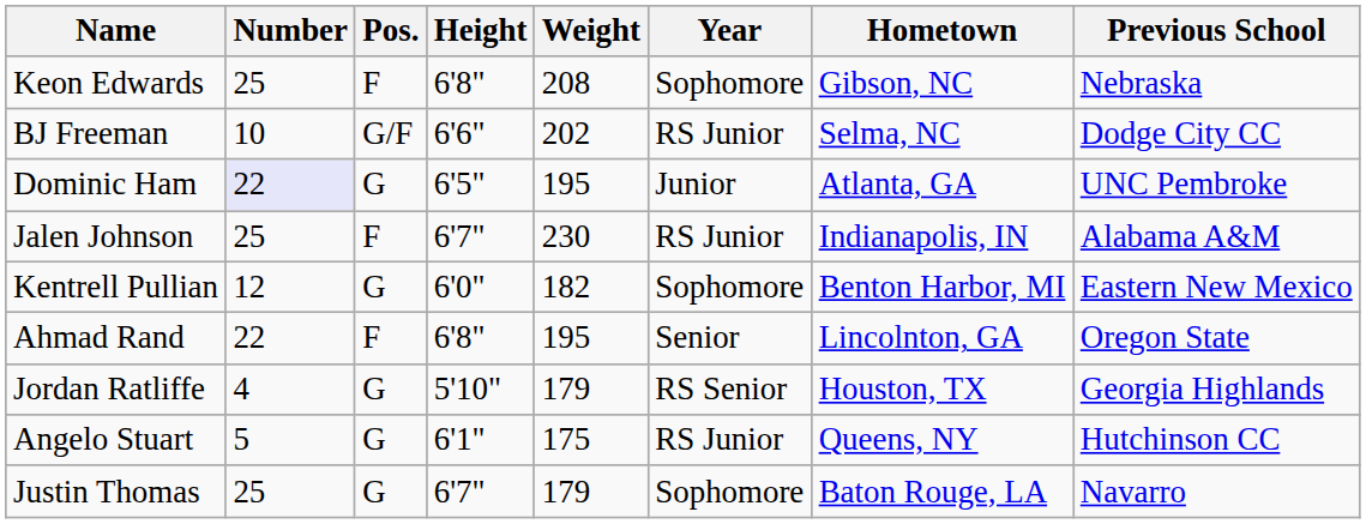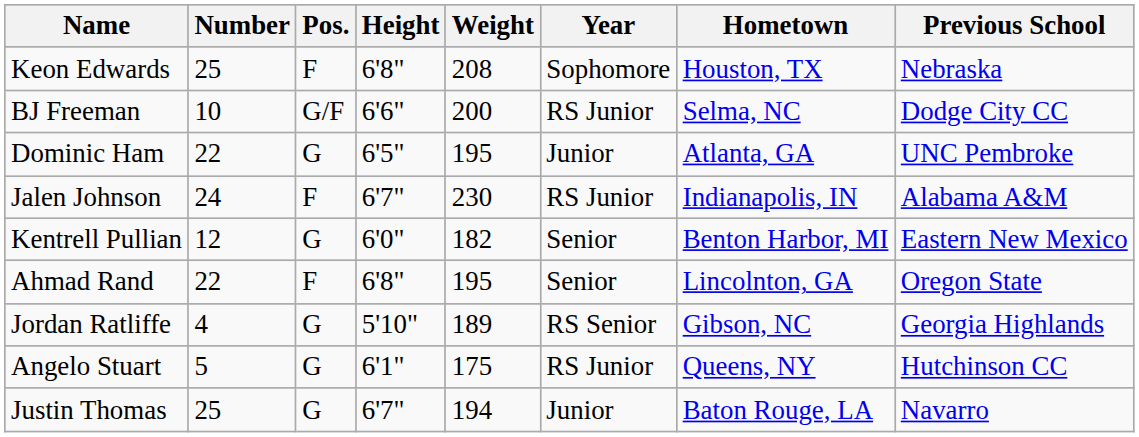Keon Edwards | Hometown: Gibson, NC -> Houston, TX
BJ Freeman | Weight: 202 -> 200
Dominic Ham | Number: lavender background -> no background
Jalen Johnson | Number: 25 -> 24
Kentrell Pullian | Year: Sophomore -> Senior
Jordan Ratliffe | Weight: 179 -> 189
Jordan Ratliffe | Hometown: Houston, TX -> Gibson, NC
Justin Thomas | Weight: 179 -> 194
Justin Thomas | Year: Sophomore -> Junior
